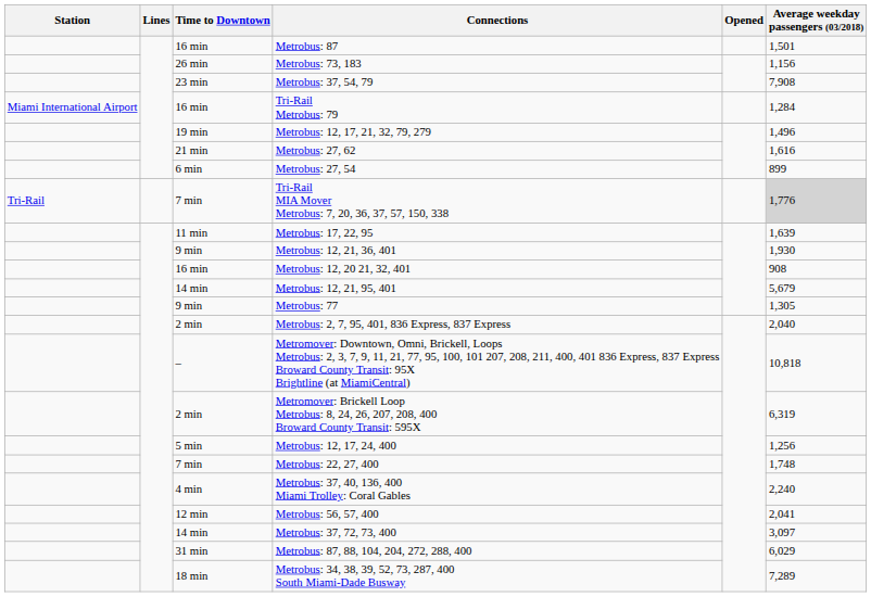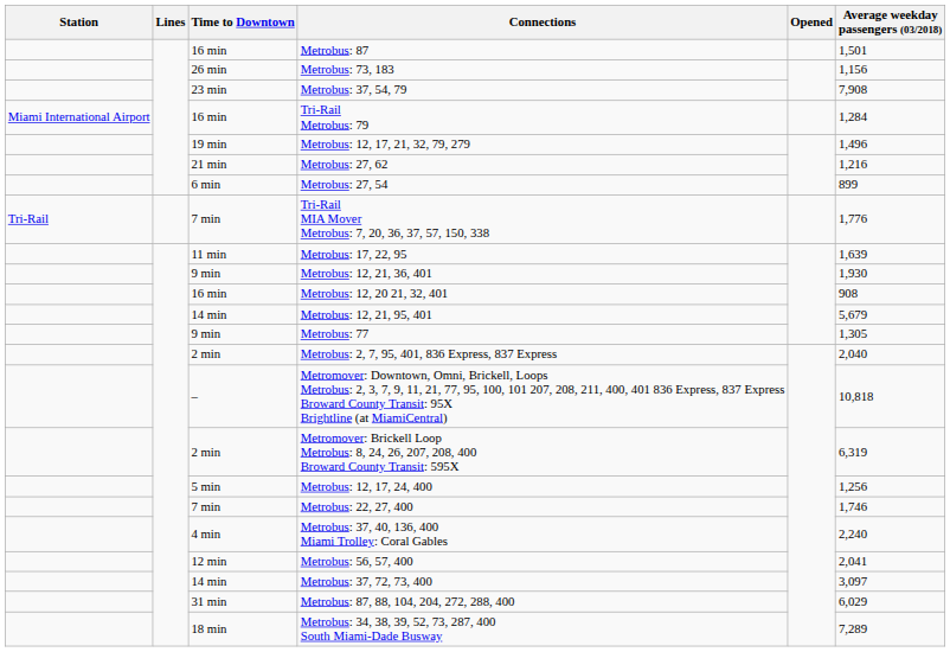Metrobus: 27, 62 | Average weekday passengers (03/2018): 1,616 -> 1,216
Tri-Rail MIA Mover Metrobus: 7, 20, 36, 37, 57, 150, 338 | Average weekday passengers (03/2018): lightgrey background -> no background
Metrobus: 22, 27, 400 | Average weekday passengers (03/2018): 1,748 -> 1,746
